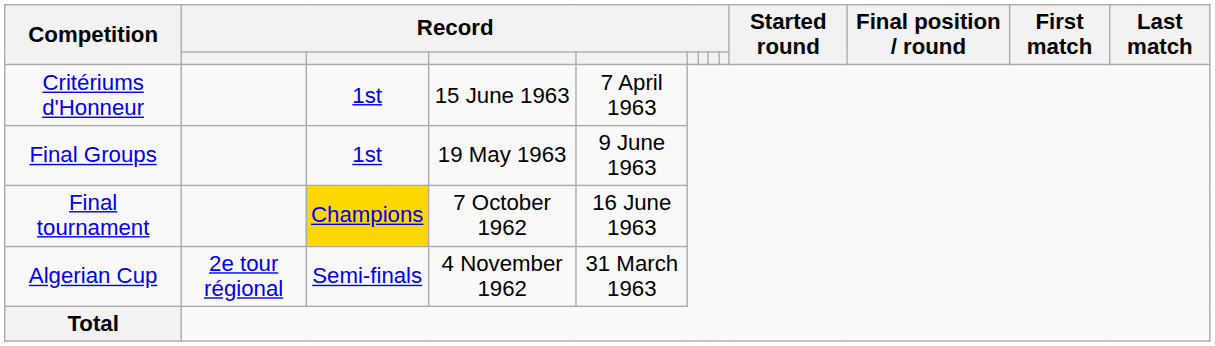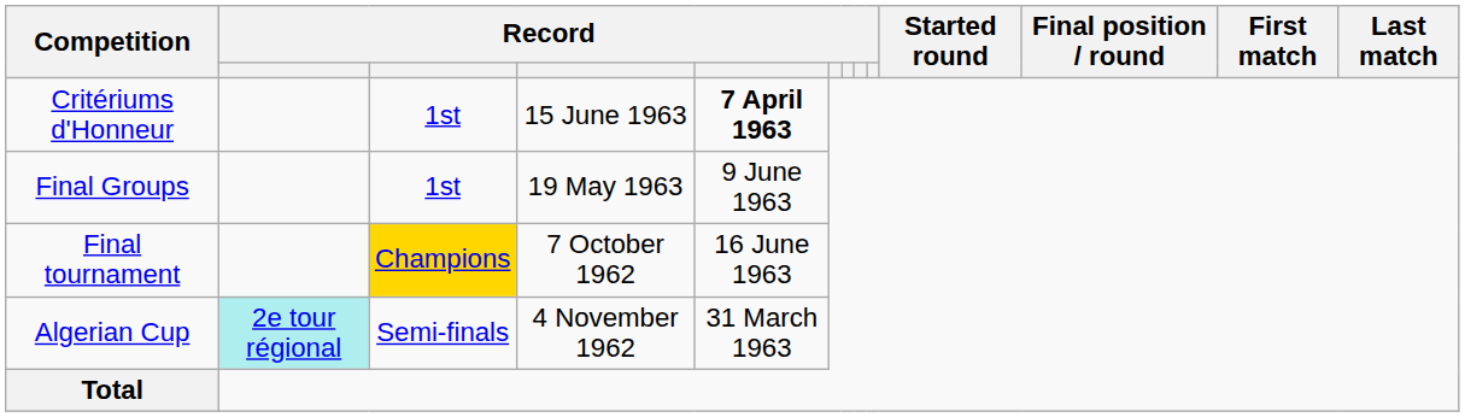Critériums d'Honneur | column 5: normal -> bold
Algerian Cup | column 2: no background -> paleturquoise background
